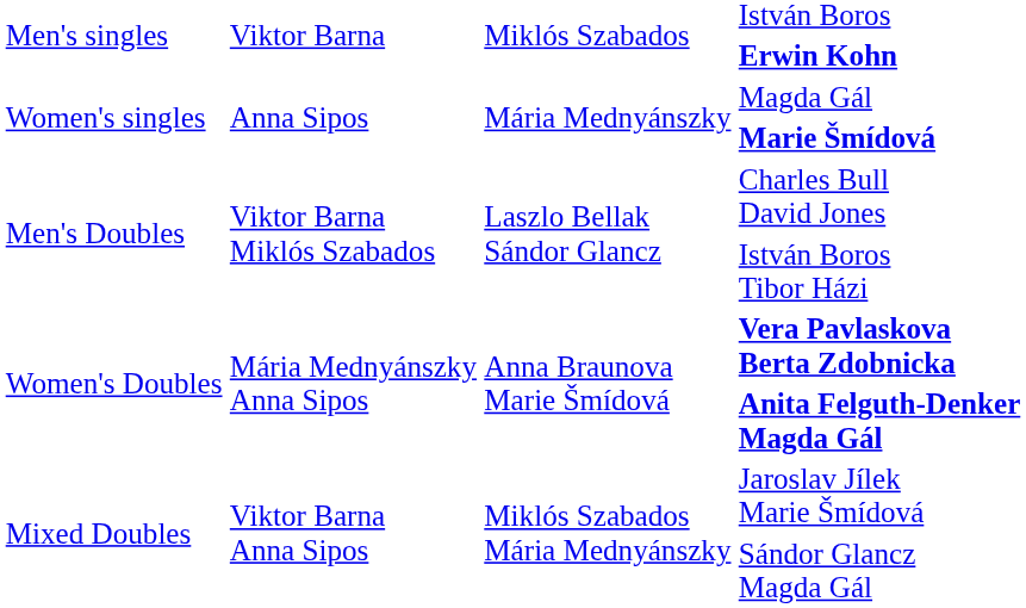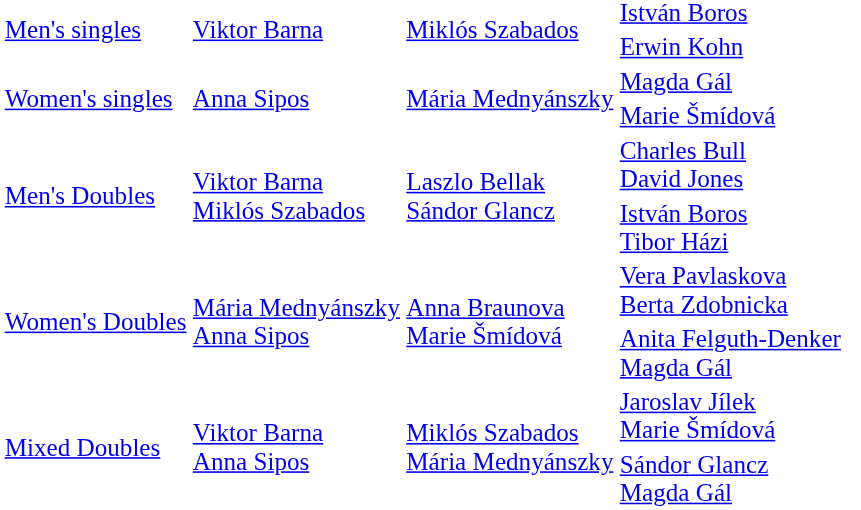Erwin Kohn | column 4: bold -> normal
Marie Šmídová | column 4: bold -> normal
Vera Pavlaskova Berta Zdobnicka | column 4: bold -> normal
Anita Felguth-Denker Magda Gál | column 4: bold -> normal
